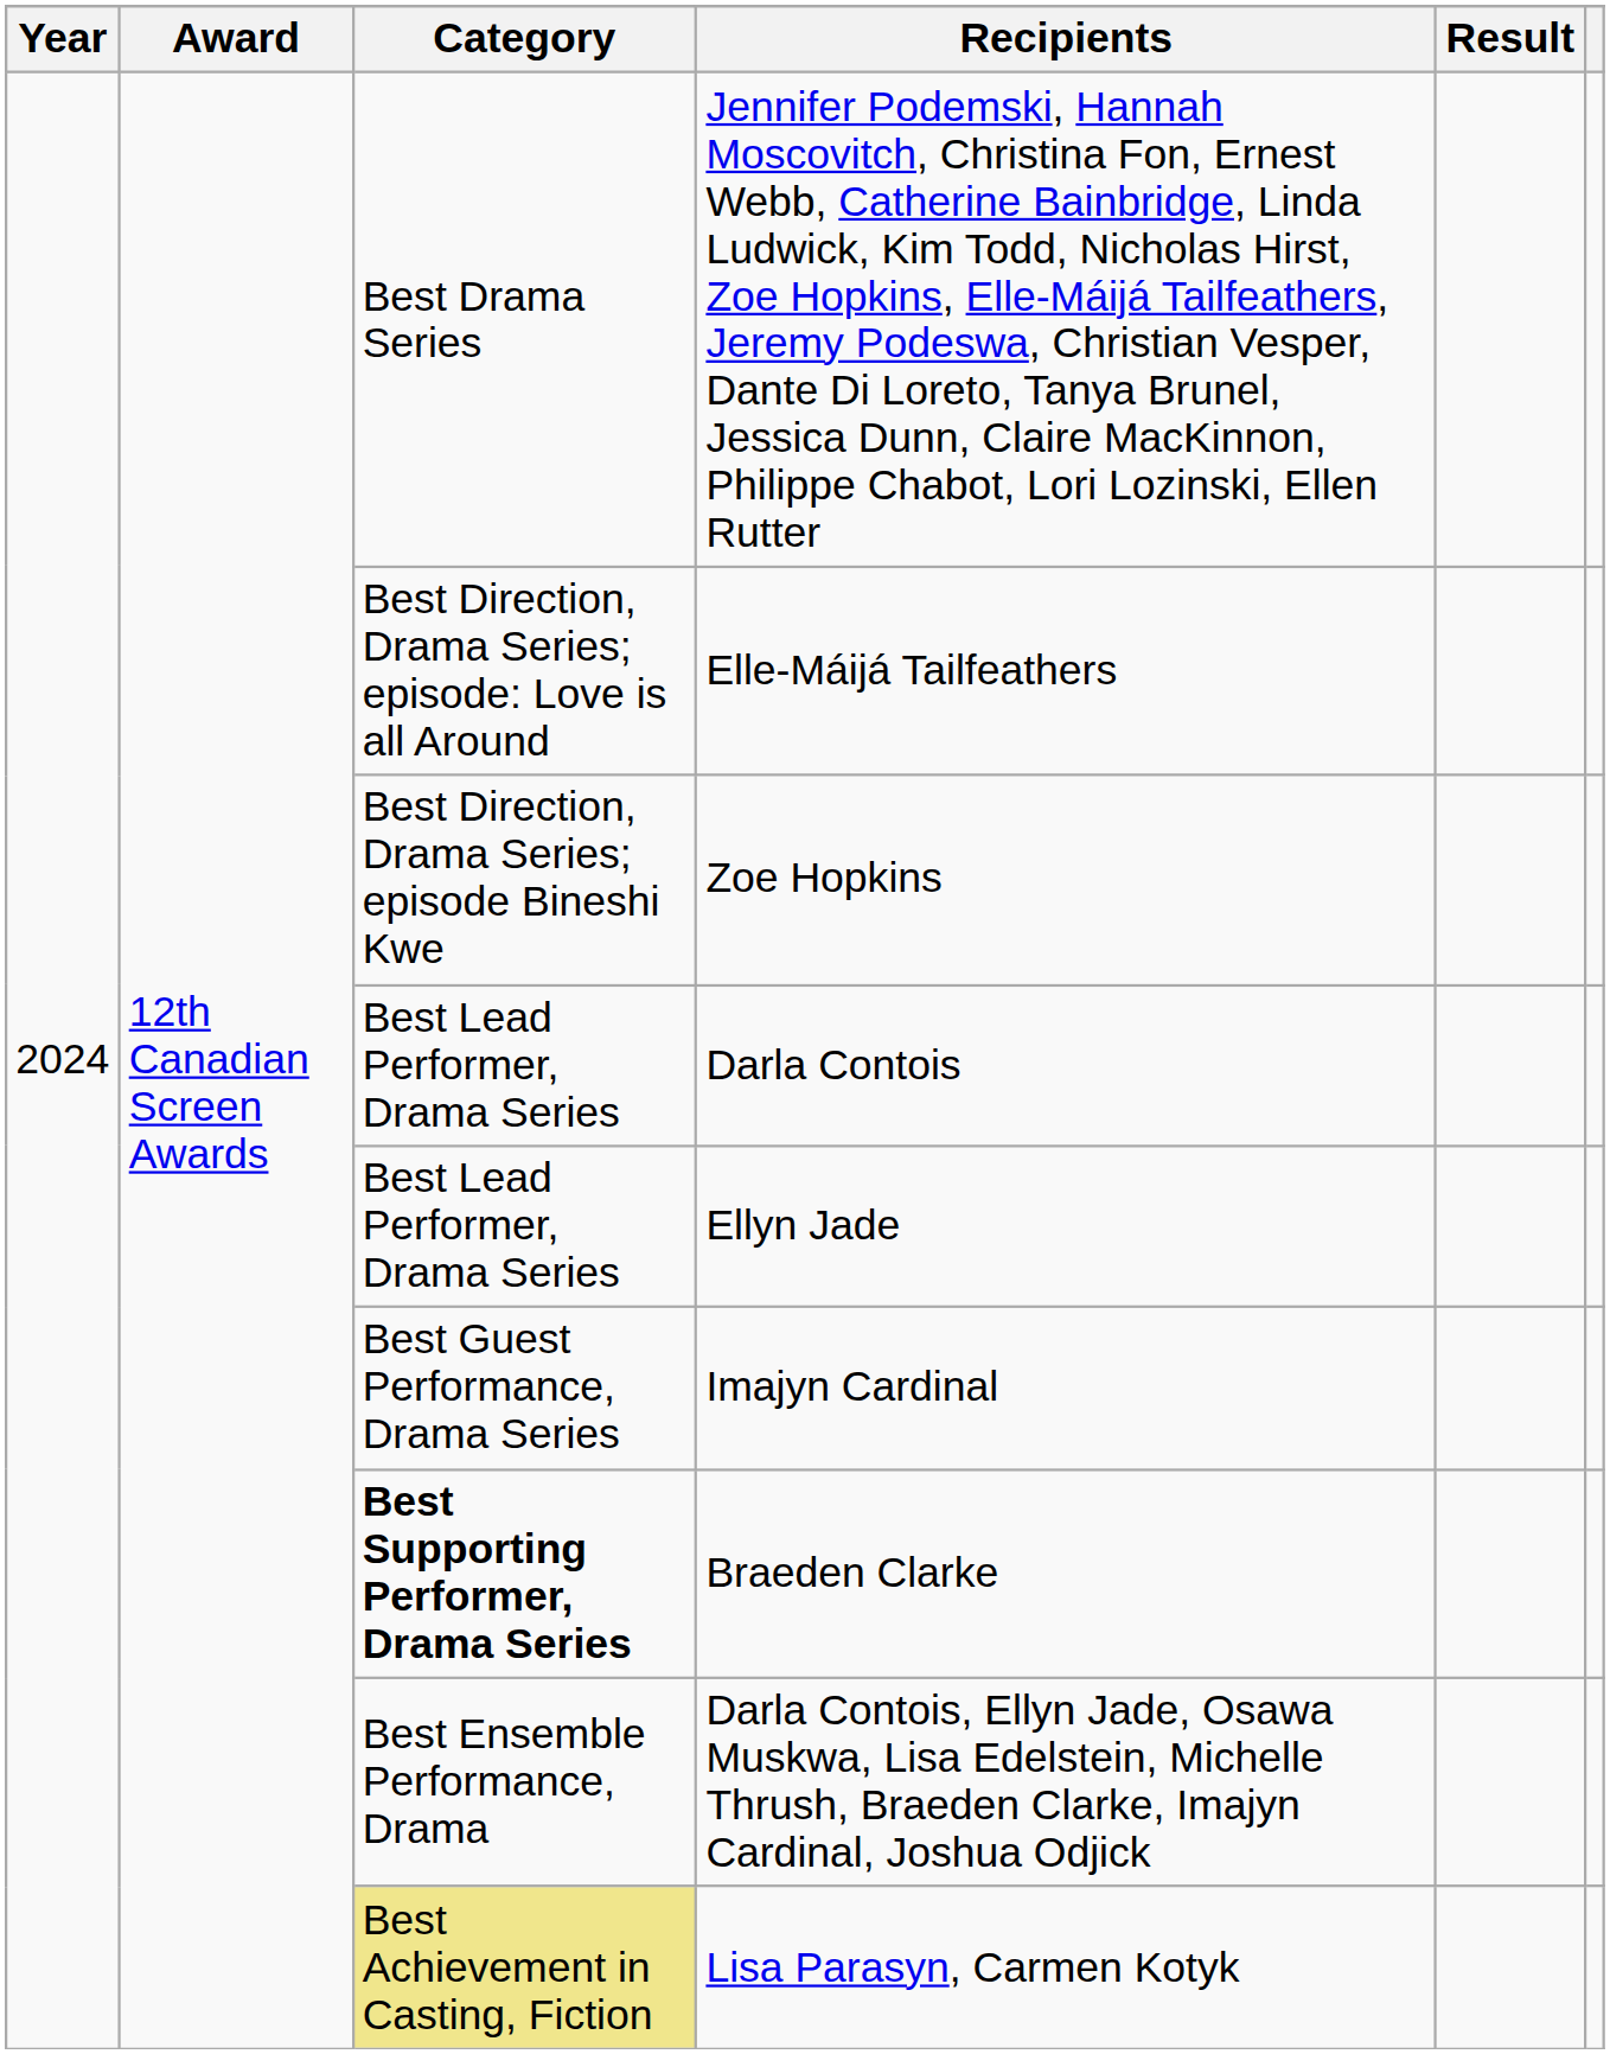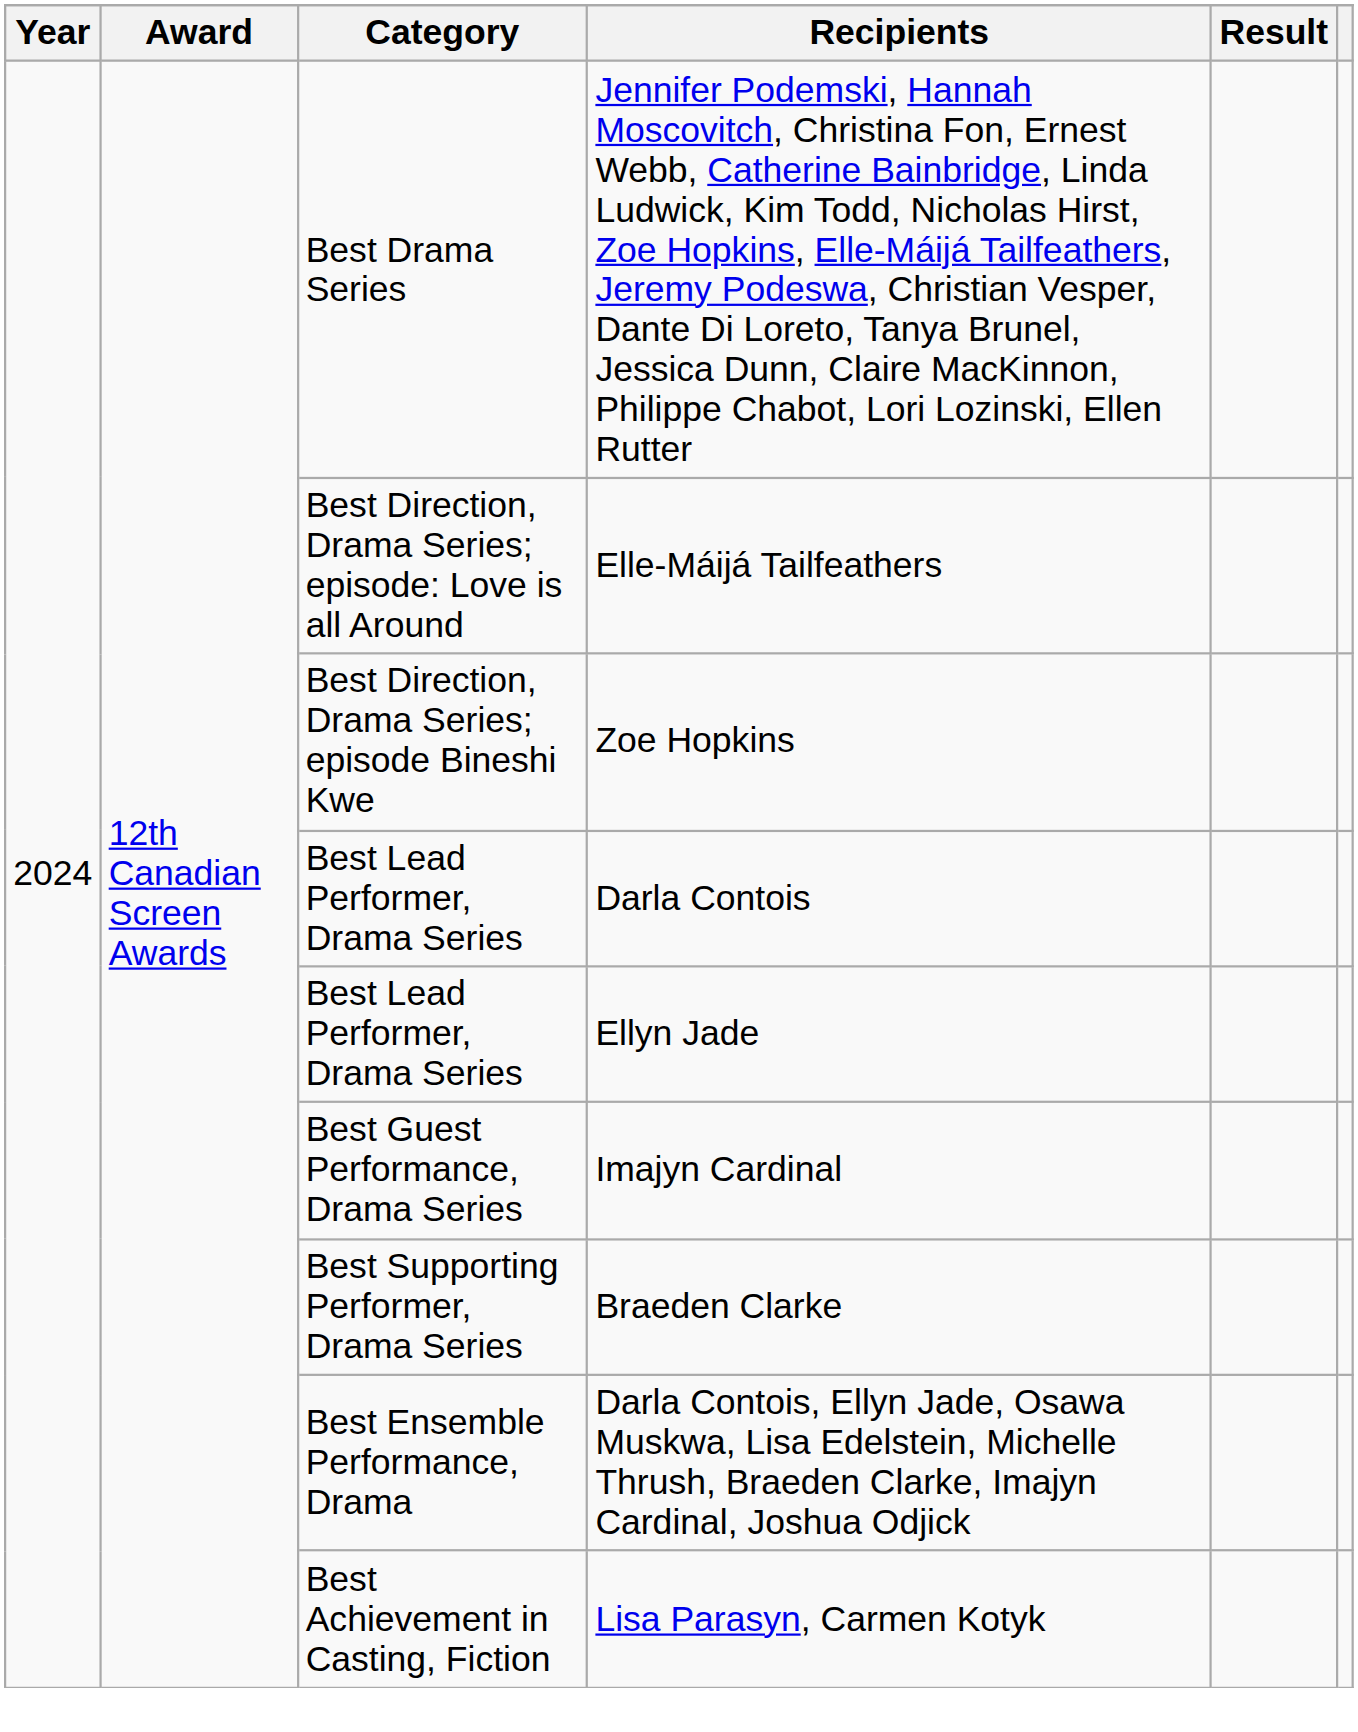Braeden Clarke | Category: bold -> normal
Lisa Parasyn, Carmen Kotyk | Category: khaki background -> no background
